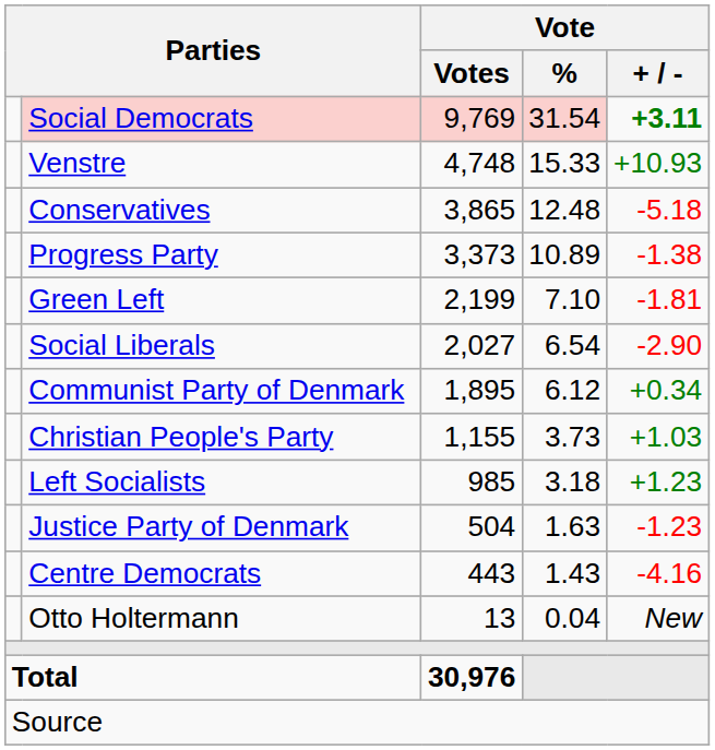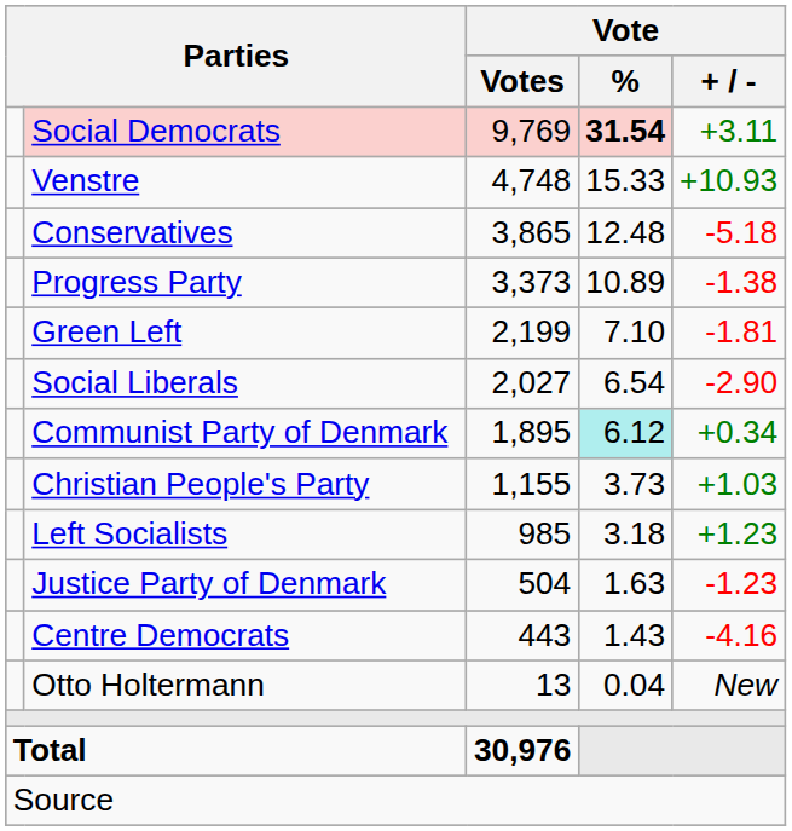Social Democrats | Vote / %: normal -> bold
Social Democrats | Vote / + / -: bold -> normal
Communist Party of Denmark | Vote / %: no background -> paleturquoise background
